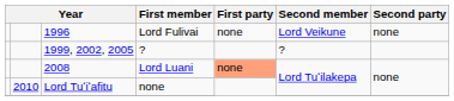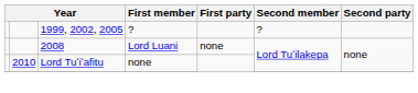- row: 1996 | Lord Fulivai | none | Lord Veikune | none
Lord Luani | First party: lightsalmon background -> no background
